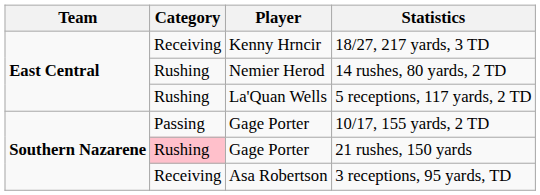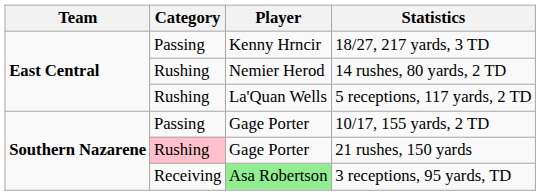18/27, 217 yards, 3 TD | Category: Receiving -> Passing
3 receptions, 95 yards, TD | Player: no background -> lightgreen background
